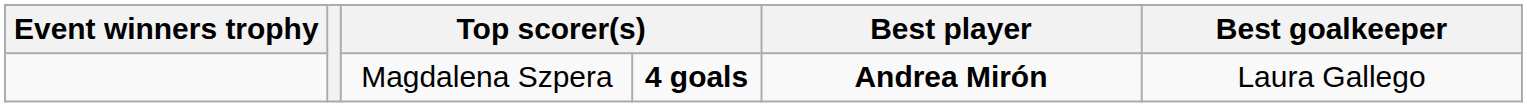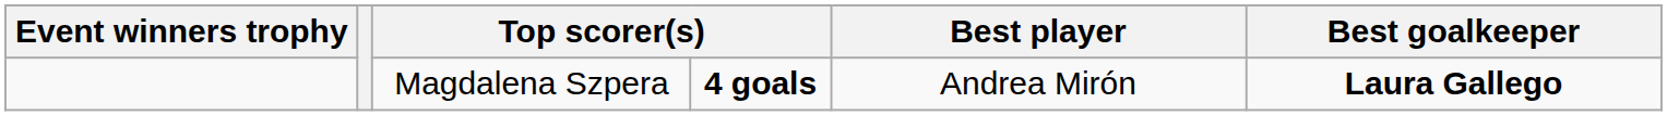Magdalena Szpera | Best player: bold -> normal
Magdalena Szpera | Best goalkeeper: normal -> bold
